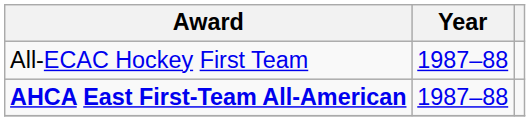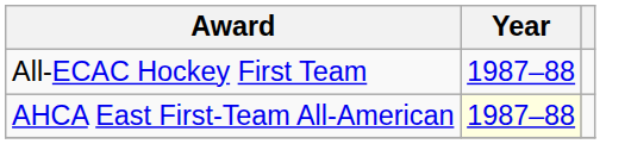row 3 | Award: bold -> normal
row 3 | Year: no background -> lightyellow background
